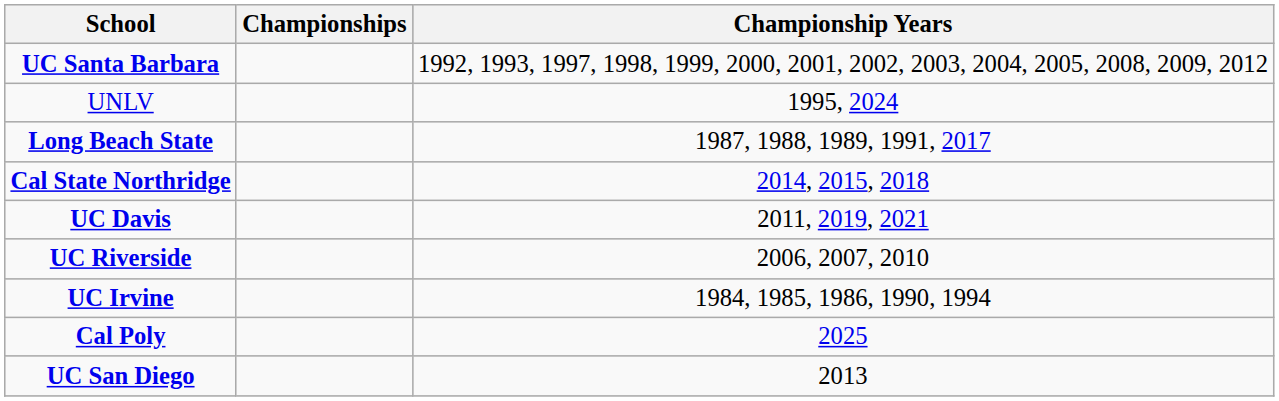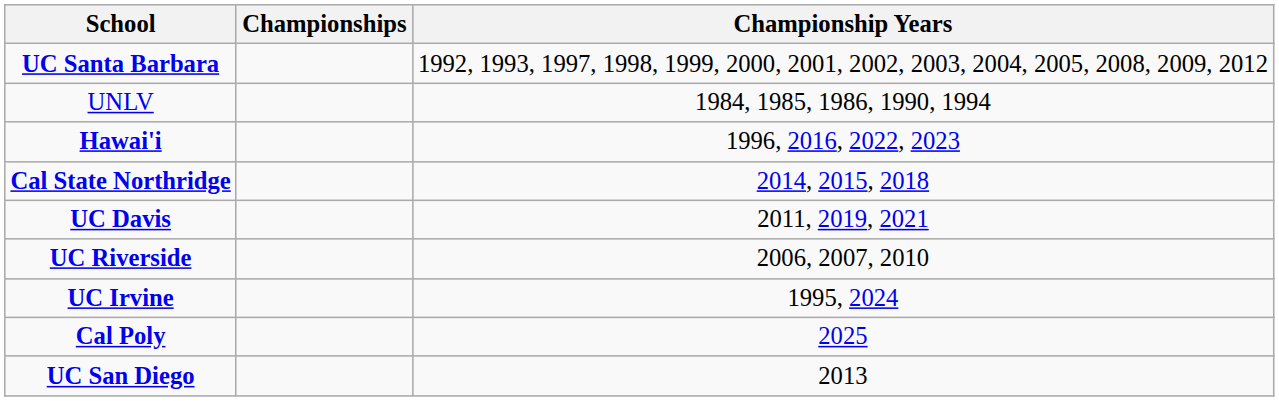UNLV | Championship Years: 1995, 2024 -> 1984, 1985, 1986, 1990, 1994
- row: Long Beach State | 1987, 1988, 1989, 1991, 2017
+ row: Hawai'i | 1996, 2016, 2022, 2023
UC Irvine | Championship Years: 1984, 1985, 1986, 1990, 1994 -> 1995, 2024
